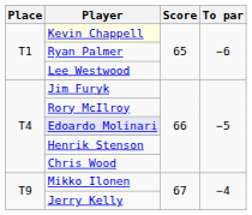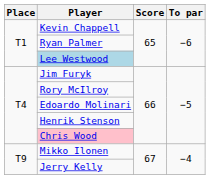Kevin Chappell | Player: lightyellow background -> no background
Lee Westwood | Player: no background -> lightblue background
Edoardo Molinari | Player: lavender background -> no background
Chris Wood | Player: no background -> pink background
